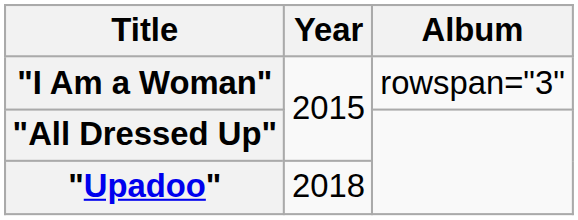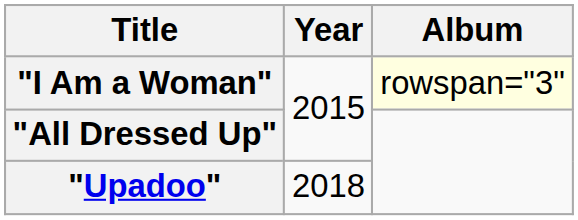"I Am a Woman" | Album: no background -> lightyellow background
